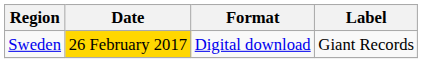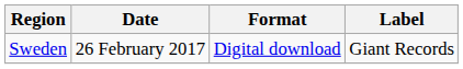Sweden | Date: gold background -> no background
